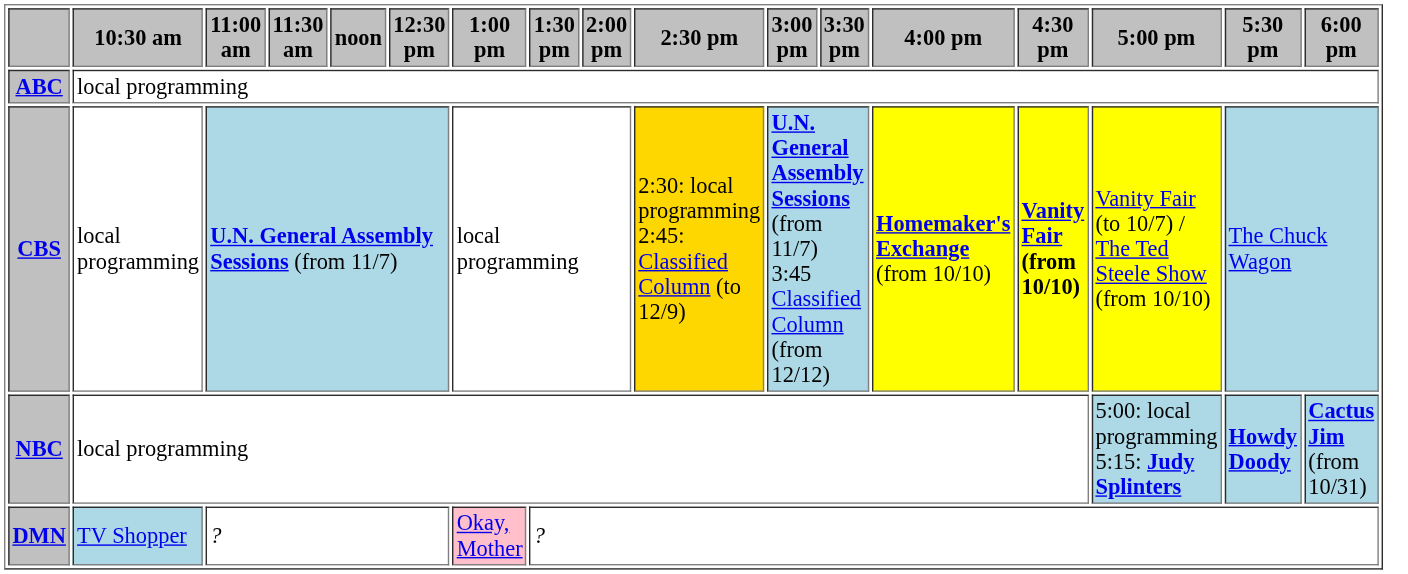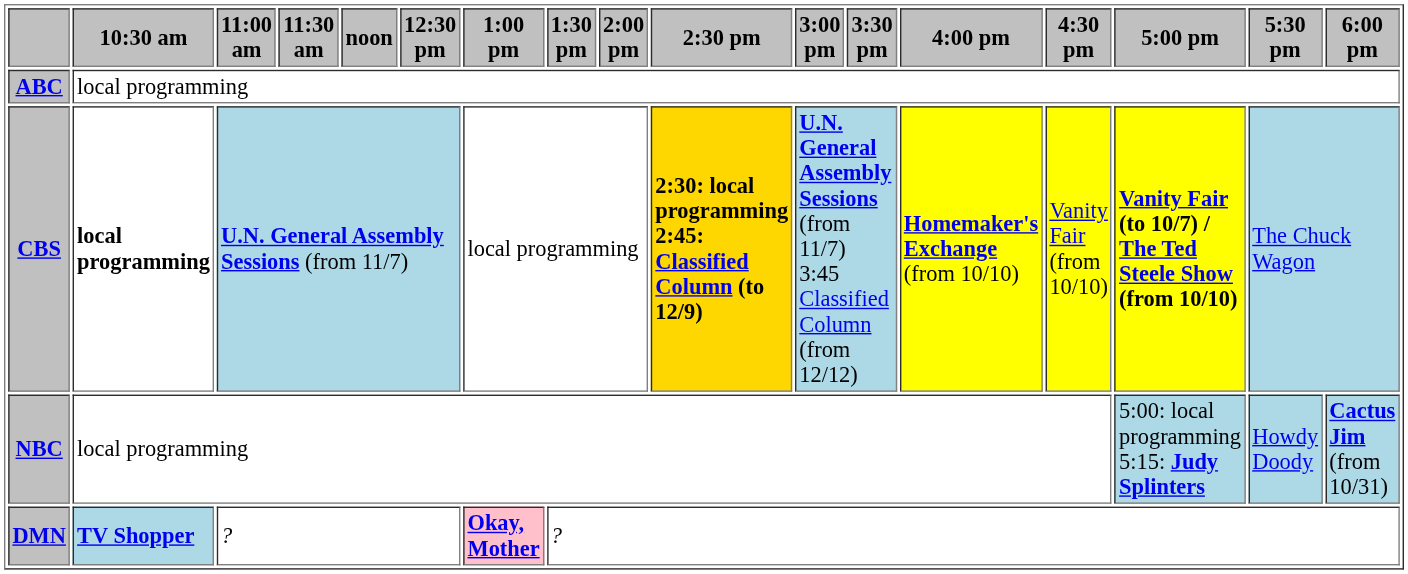CBS | 10:30 am: normal -> bold
CBS | 2:30 pm: normal -> bold
CBS | 4:30 pm: bold -> normal
CBS | 5:00 pm: normal -> bold
NBC | 5:30 pm: bold -> normal
DMN | 10:30 am: normal -> bold
DMN | 1:00 pm: normal -> bold
